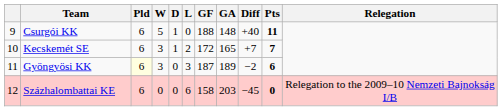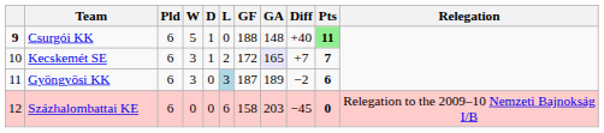Csurgói KK | column 1: normal -> bold
Csurgói KK | Pts: no background -> lightgreen background
Kecskemét SE | GA: no background -> lavender background
Gyöngyösi KK | Pld: lightyellow background -> no background
Gyöngyösi KK | L: no background -> lightblue background
